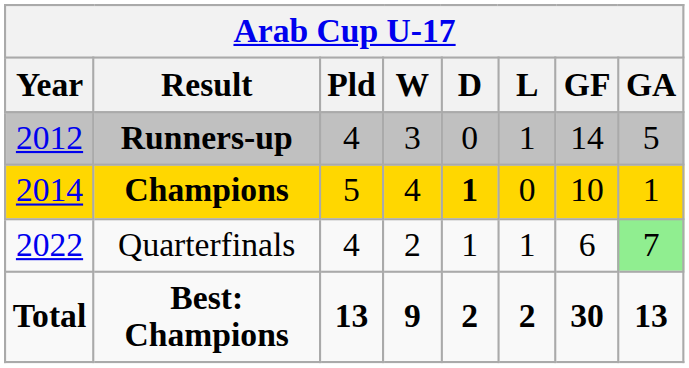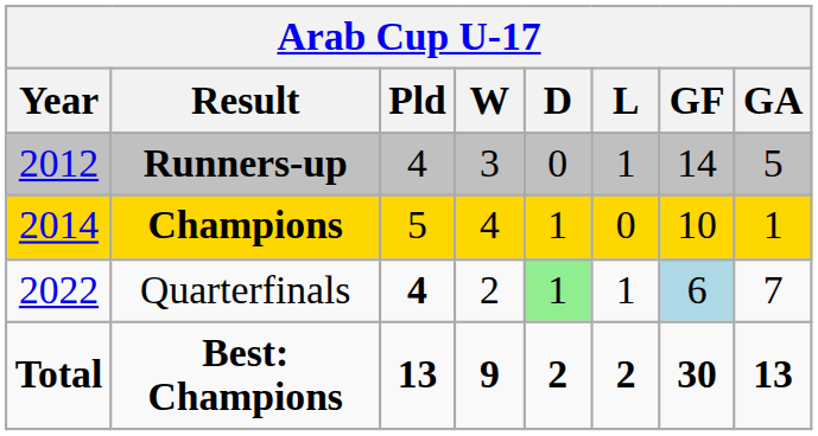Champions | D: bold -> normal
Quarterfinals | Pld: normal -> bold
Quarterfinals | D: no background -> lightgreen background
Quarterfinals | GF: no background -> lightblue background
Quarterfinals | GA: lightgreen background -> no background
